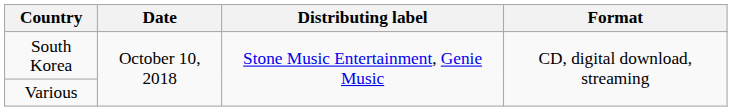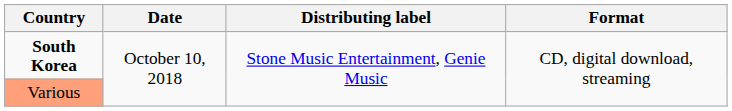South Korea | Country: normal -> bold
Various | Country: no background -> lightsalmon background
